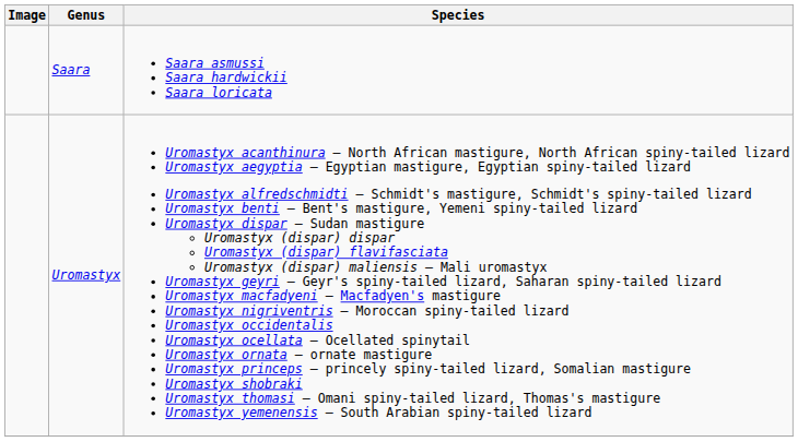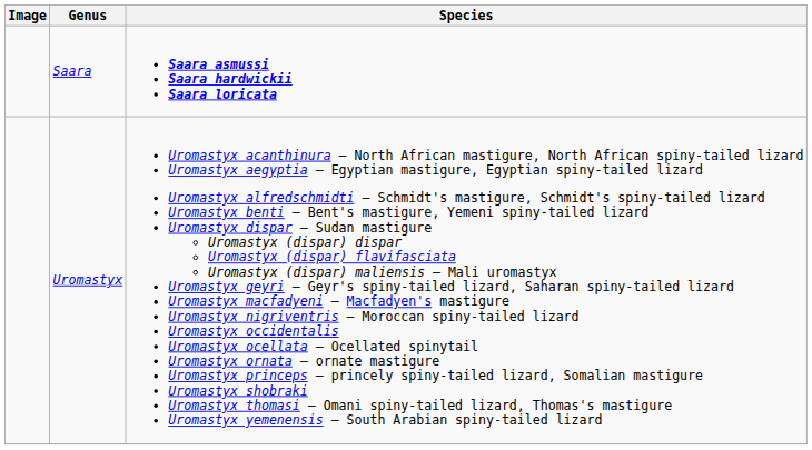Saara | Species: normal -> bold
